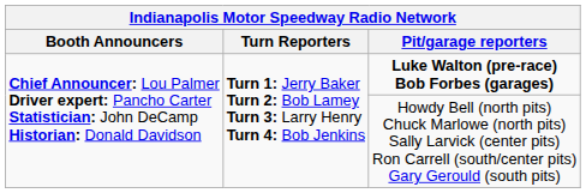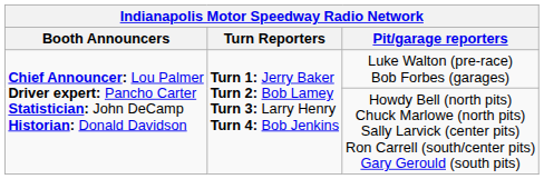Luke Walton (pre-race) Bob Forbes (garages) | Pit/garage reporters: bold -> normal
